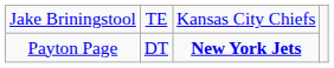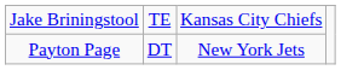Payton Page | column 3: bold -> normal
